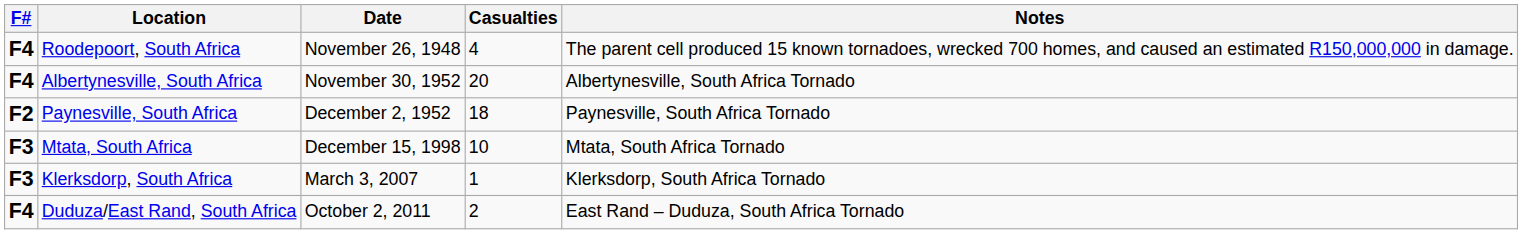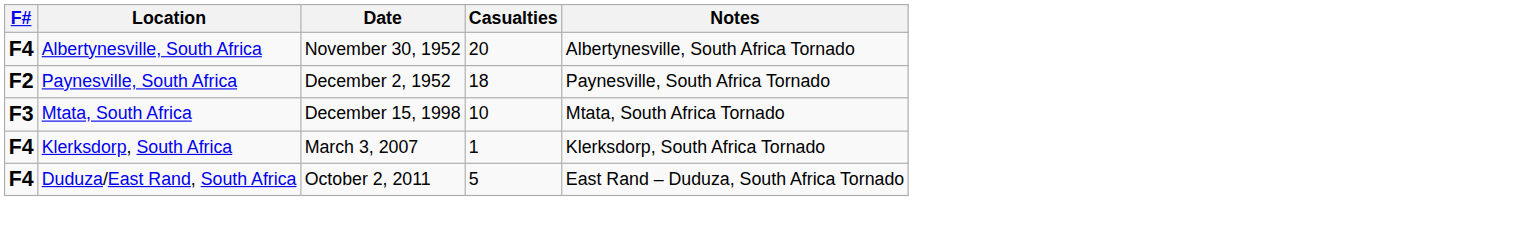- row: F4 | Roodepoort, South Africa | November 26, 1948 | 4 | The parent cell produced 15 known tornadoes, wrecked 700 homes, and caused an estimated R150,000,000 in damage.
Klerksdorp, South Africa | F#: F3 -> F4
Duduza/East Rand, South Africa | Casualties: 2 -> 5
